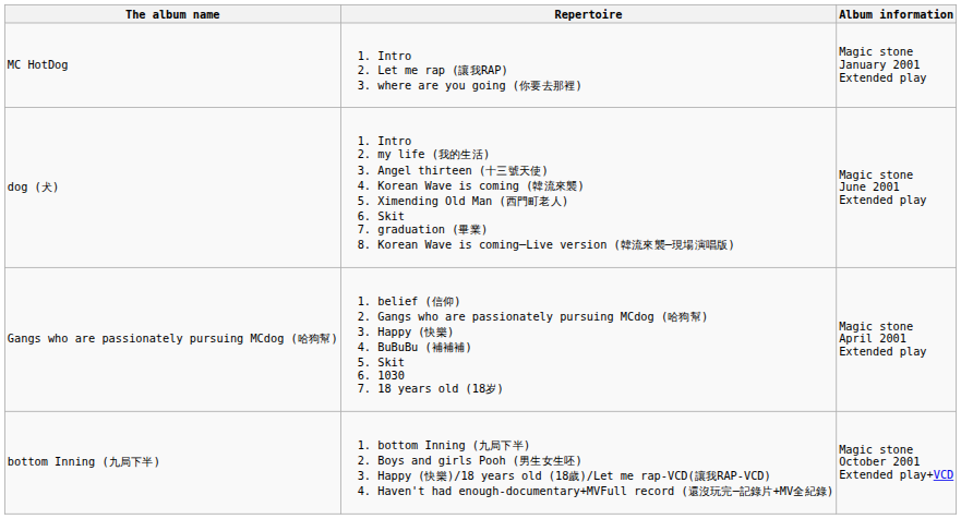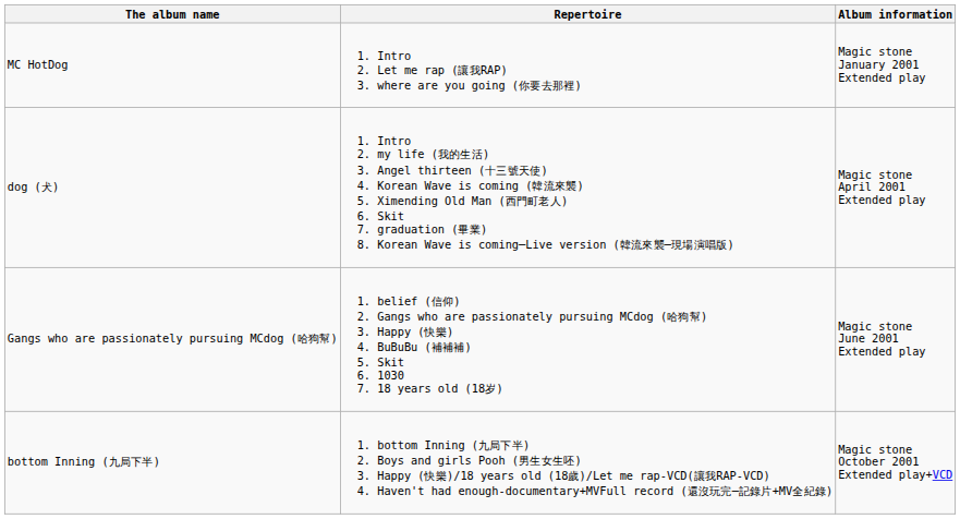dog (犬) | Album information: Magic stone June 2001 Extended play -> Magic stone April 2001 Extended play
Gangs who are passionately pursuing MCdog (哈狗幫) | Album information: Magic stone April 2001 Extended play -> Magic stone June 2001 Extended play
